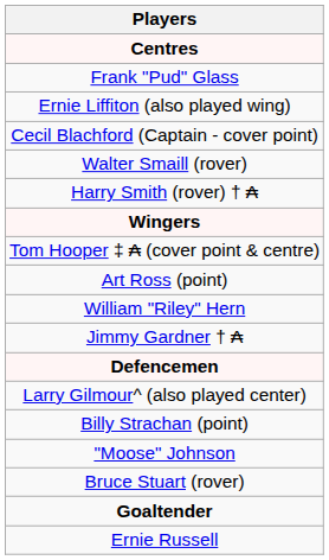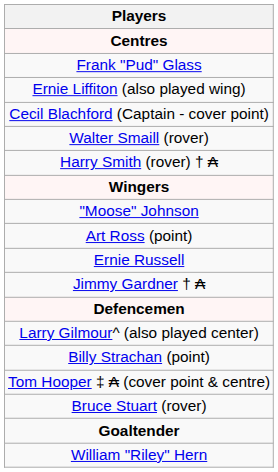row 9 | column 1: Tom Hooper ‡ ₳ (cover point & centre) -> "Moose" Johnson
row 11 | column 1: William "Riley" Hern -> Ernie Russell
row 16 | column 1: "Moose" Johnson -> Tom Hooper ‡ ₳ (cover point & centre)
row 19 | column 1: Ernie Russell -> William "Riley" Hern
